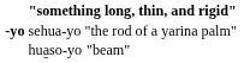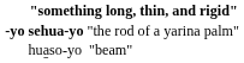sehua-yo | column 2: normal -> bold
